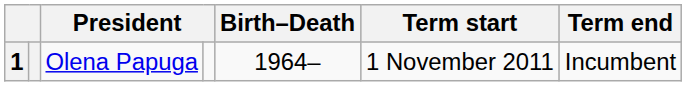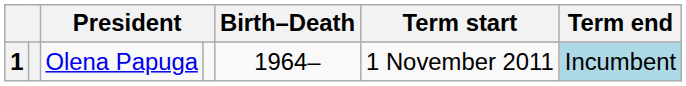1 | Term end: no background -> lightblue background
